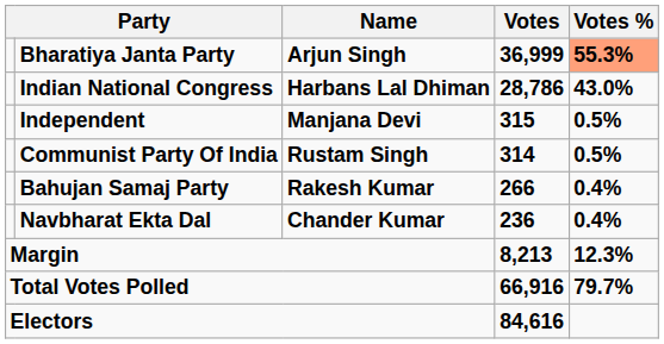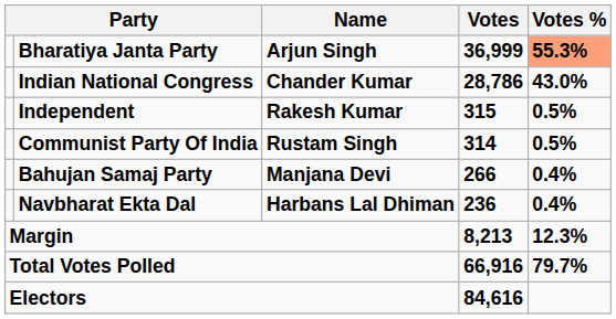Indian National Congress | Name: Harbans Lal Dhiman -> Chander Kumar
Independent | Name: Manjana Devi -> Rakesh Kumar
Bahujan Samaj Party | Name: Rakesh Kumar -> Manjana Devi
Navbharat Ekta Dal | Name: Chander Kumar -> Harbans Lal Dhiman
